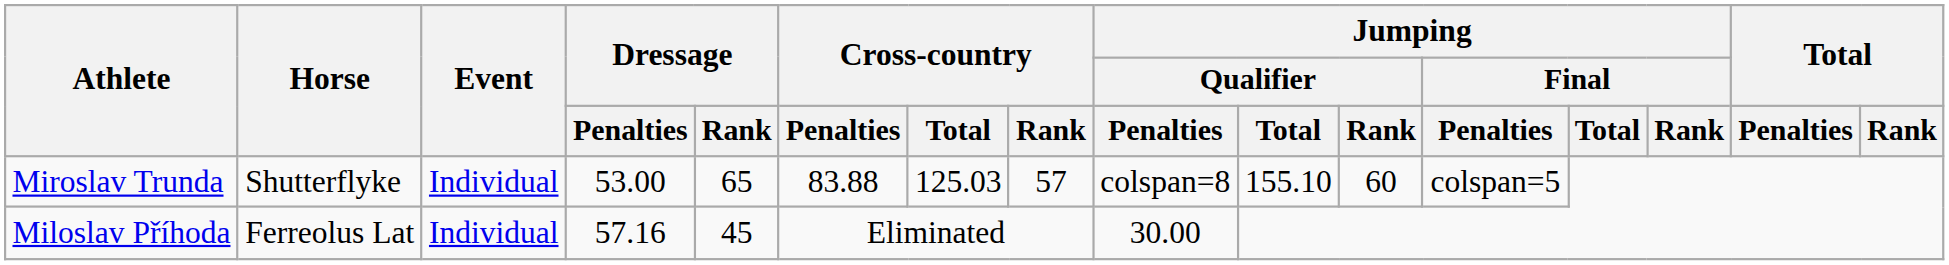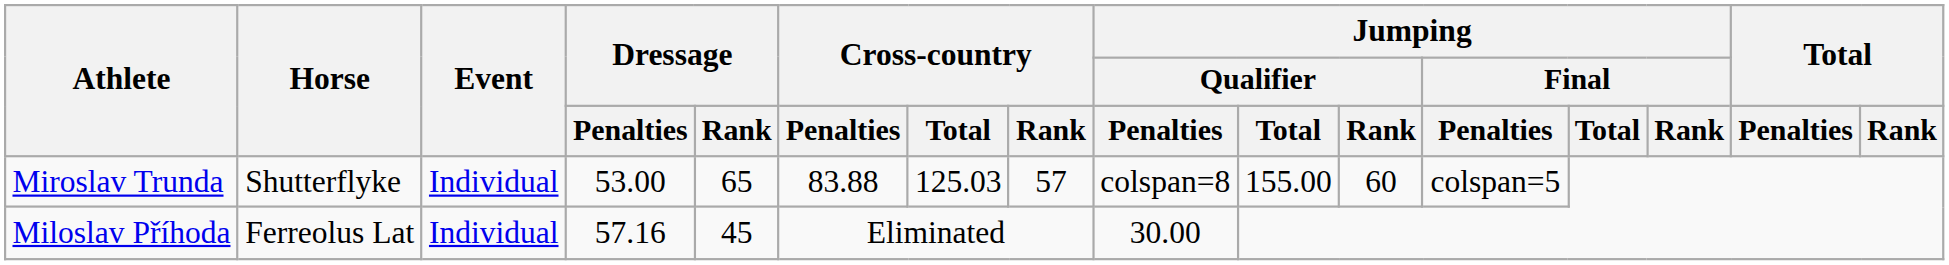Miroslav Trunda | Jumping / Qualifier / Total: 155.10 -> 155.00
